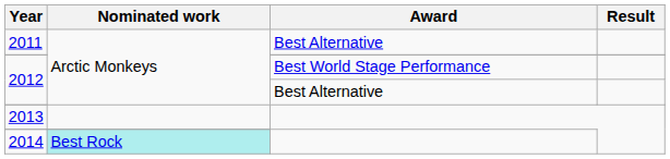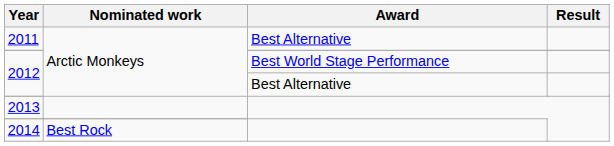2014 | Nominated work: paleturquoise background -> no background
